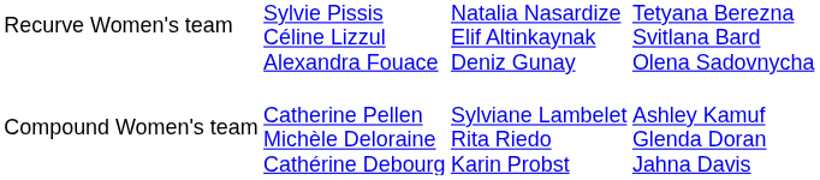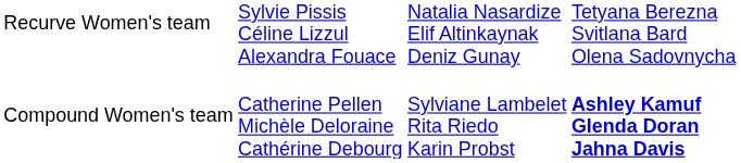Compound Women's team | column 4: normal -> bold
